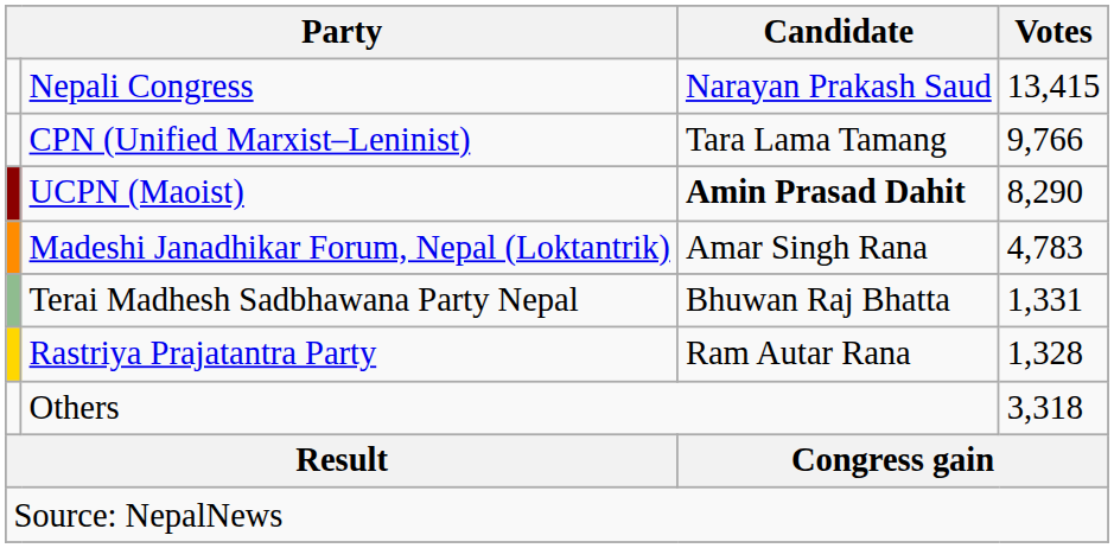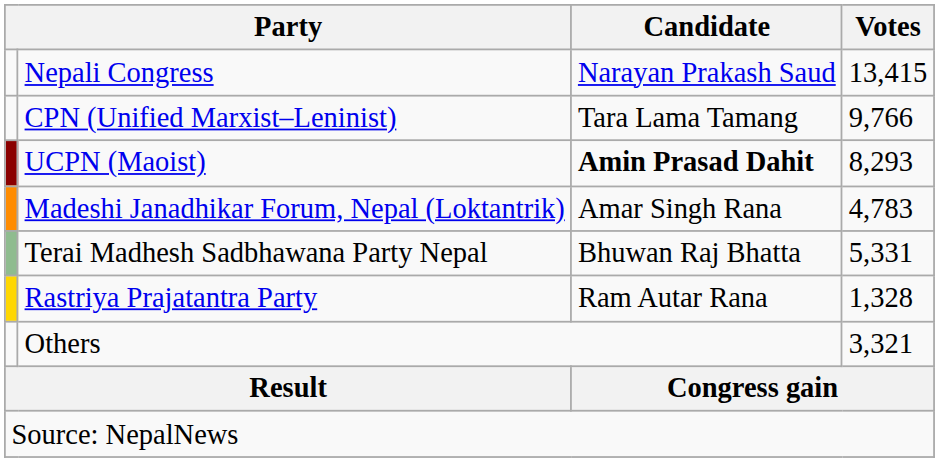UCPN (Maoist) | Votes: 8,290 -> 8,293
Terai Madhesh Sadbhawana Party Nepal | Votes: 1,331 -> 5,331
Others | Votes: 3,318 -> 3,321
